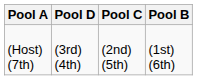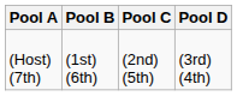columns swapped: Pool B <-> Pool D
